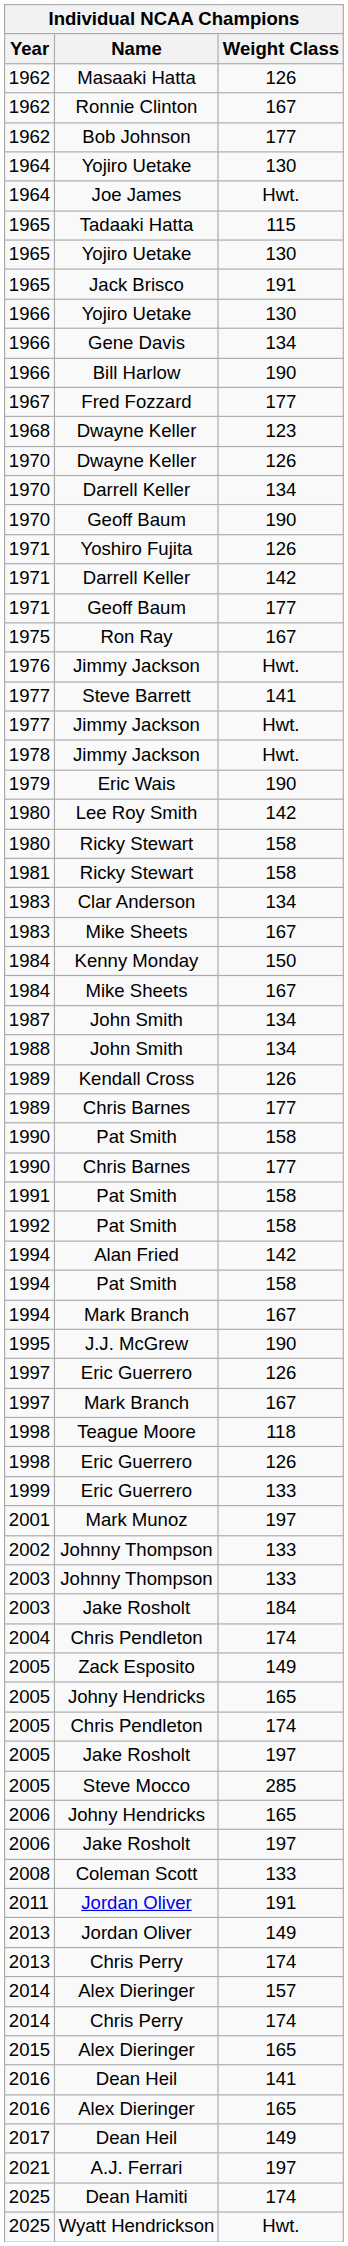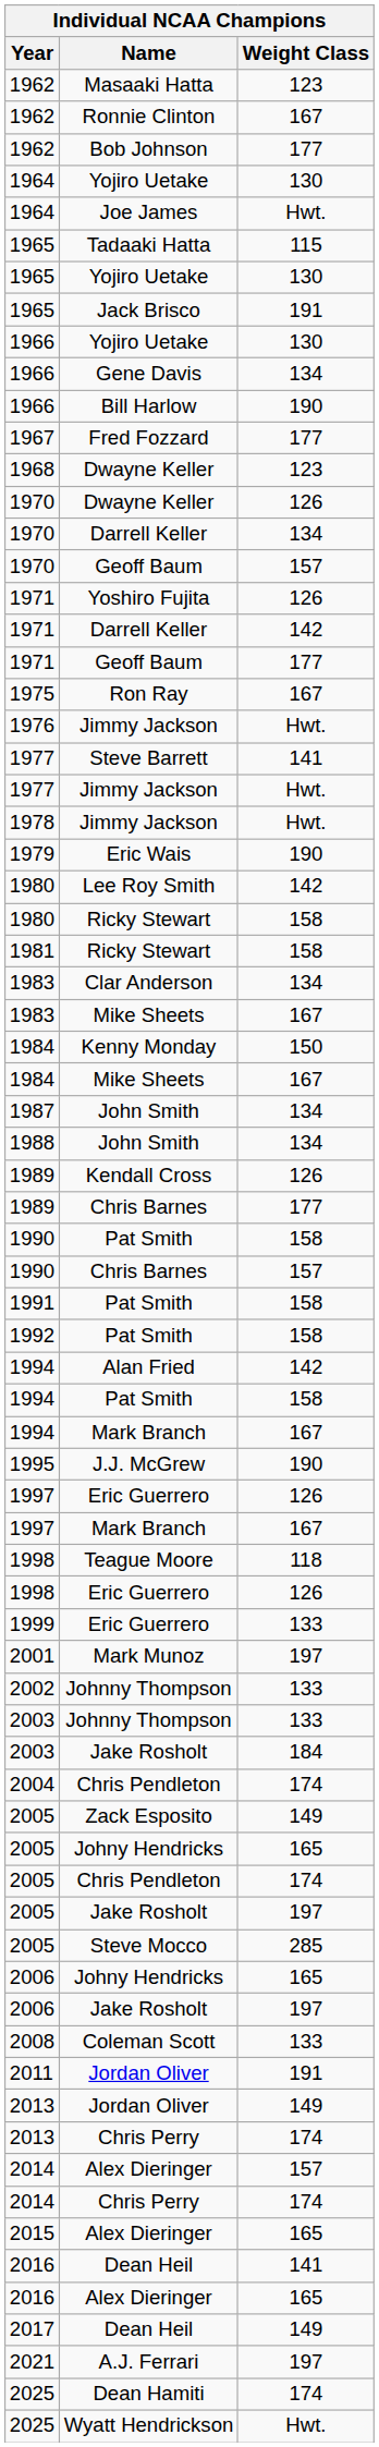Masaaki Hatta | Weight Class: 126 -> 123
1970 / Geoff Baum | Weight Class: 190 -> 157
1990 / Chris Barnes | Weight Class: 177 -> 157
